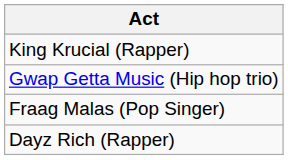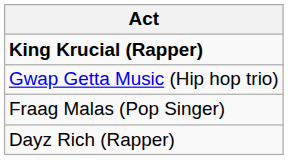row 2 | column 1: normal -> bold
